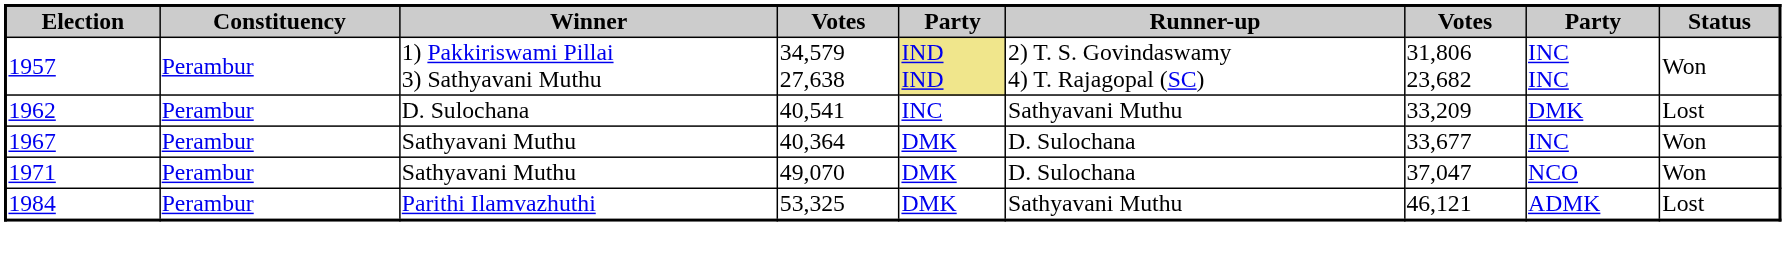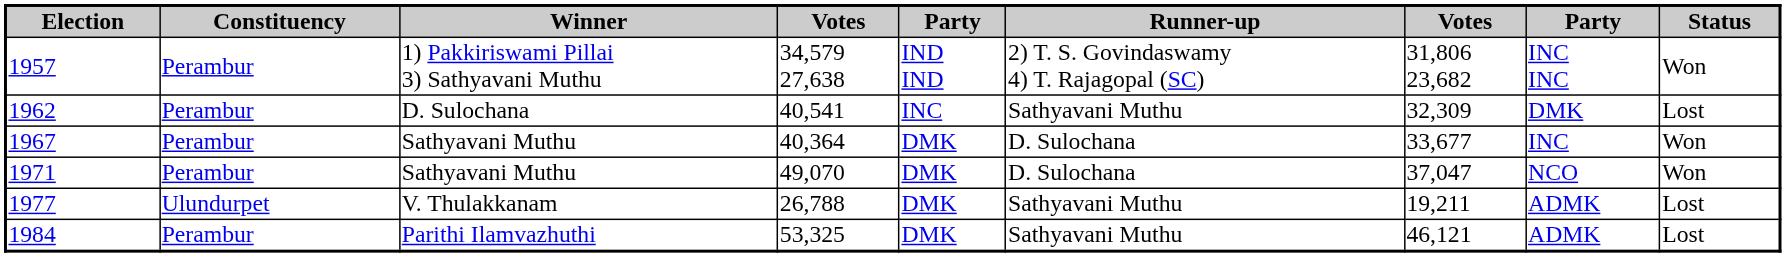1957 | column 5: khaki background -> no background
1962 | column 7: 33,209 -> 32,309
+ row: 1977 | Ulundurpet | V. Thulakkanam | 26,788 | DMK | Sathyavani Muthu | 19,211 | ADMK | Lost
